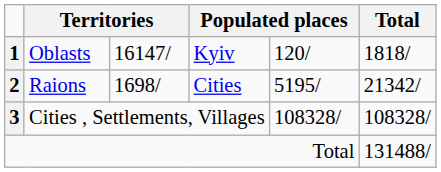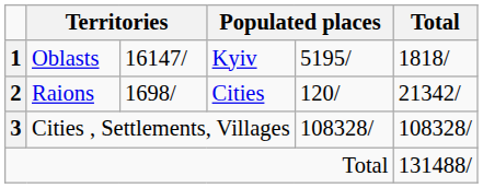Oblasts | column 5: 120/ -> 5195/
Raions | column 5: 5195/ -> 120/
